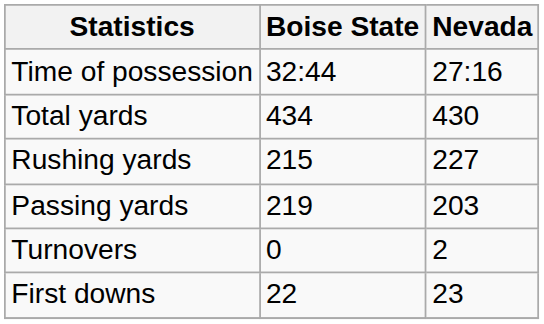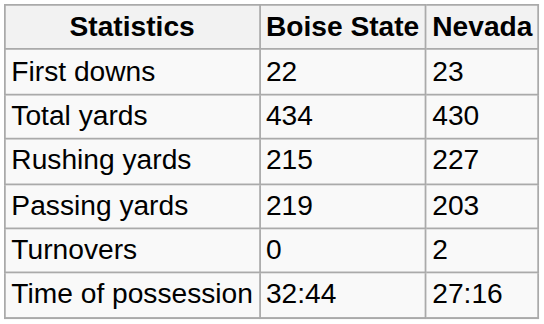rows swapped: First downs <-> Time of possession
